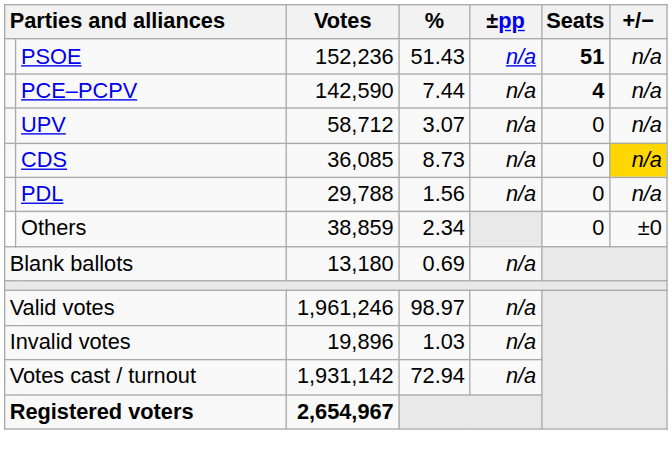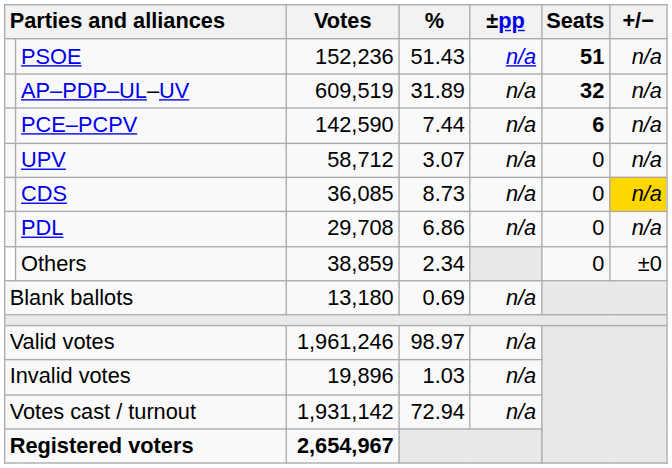+ row: AP–PDP–UL–UV | 609,519 | 31.89 | n/a | 32 | n/a
PCE–PCPV | Seats: 4 -> 6
PDL | Votes: 29,788 -> 29,708
PDL | %: 1.56 -> 6.86
